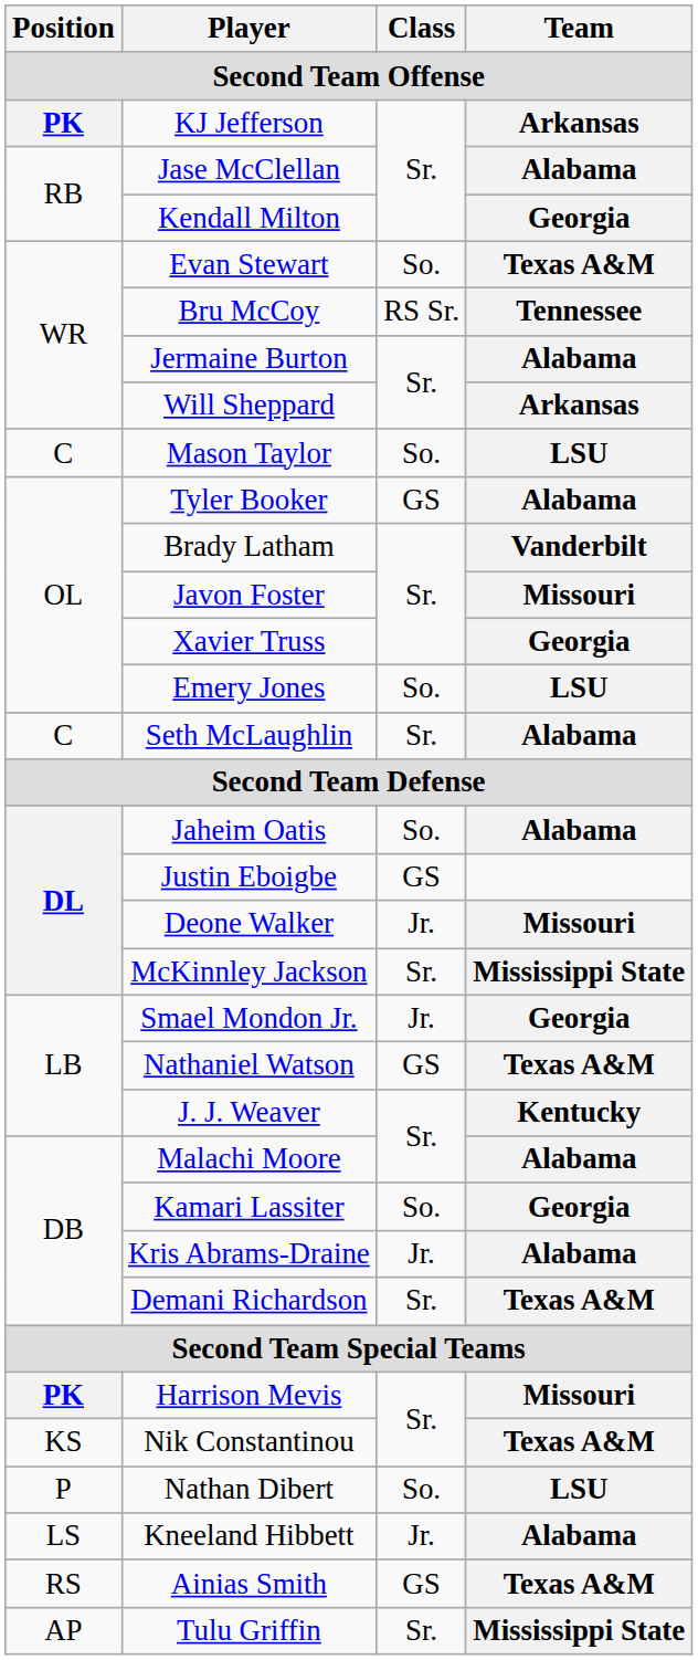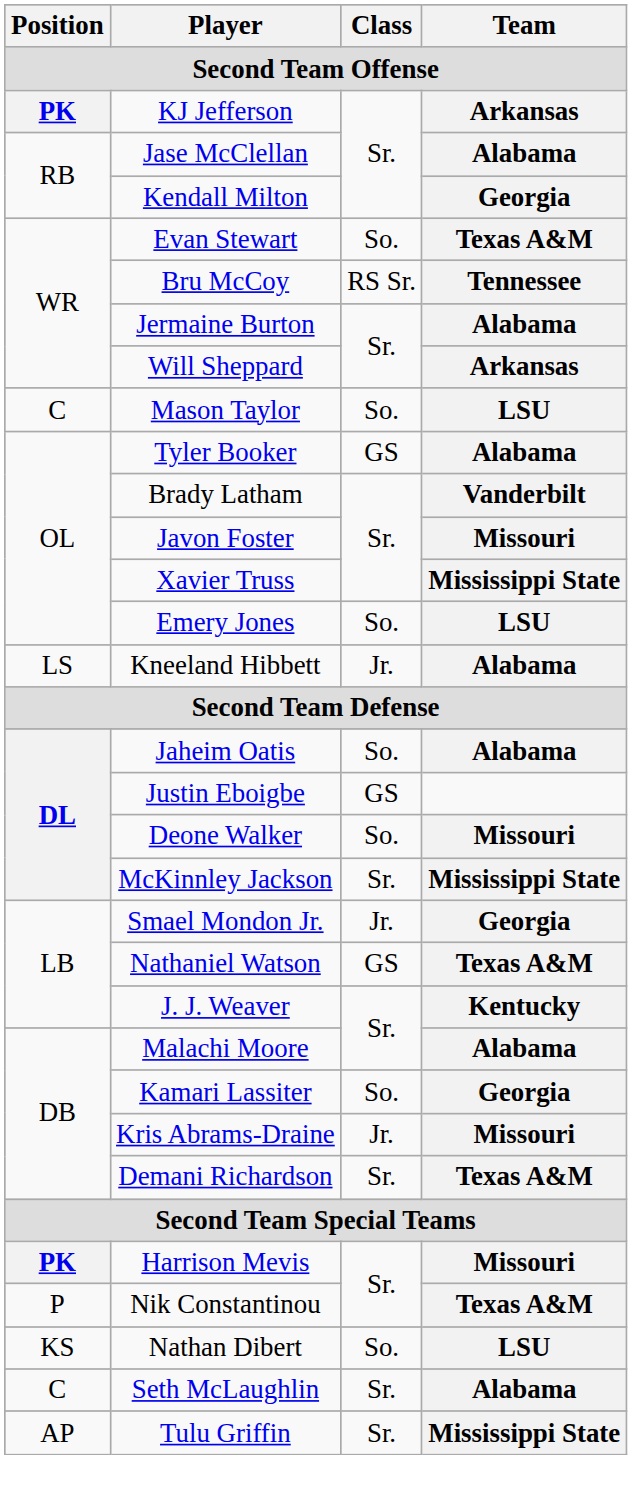Xavier Truss | Team: Georgia -> Mississippi State
rows swapped: Seth McLaughlin <-> Kneeland Hibbett
Deone Walker | Class: Jr. -> So.
Kris Abrams-Draine | Team: Alabama -> Missouri
Nik Constantinou | Position: KS -> P
Nathan Dibert | Position: P -> KS
- row: RS | Ainias Smith | GS | Texas A&M
